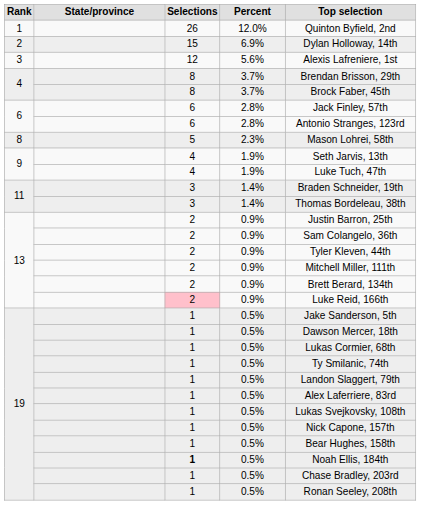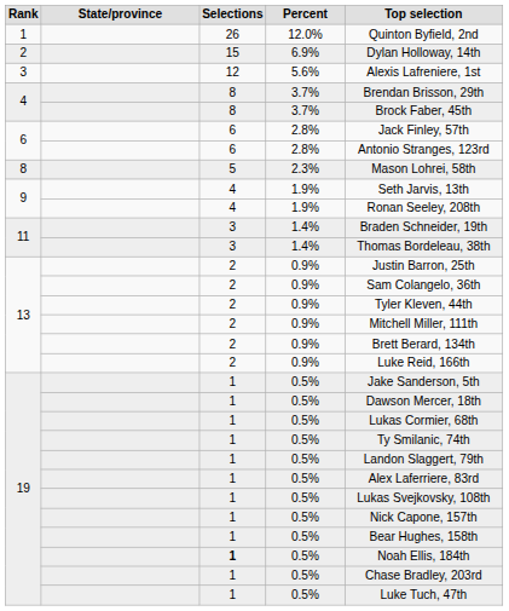row 11 | Top selection: Luke Tuch, 47th -> Ronan Seeley, 208th
row 19 | Selections: pink background -> no background
row 31 | Top selection: Ronan Seeley, 208th -> Luke Tuch, 47th
